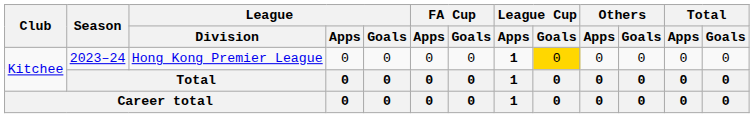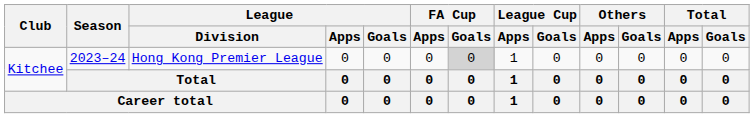Kitchee / Hong Kong Premier League | FA Cup / Goals: no background -> lightgrey background
Kitchee / Hong Kong Premier League | League Cup / Apps: bold -> normal
Kitchee / Hong Kong Premier League | League Cup / Goals: gold background -> no background
